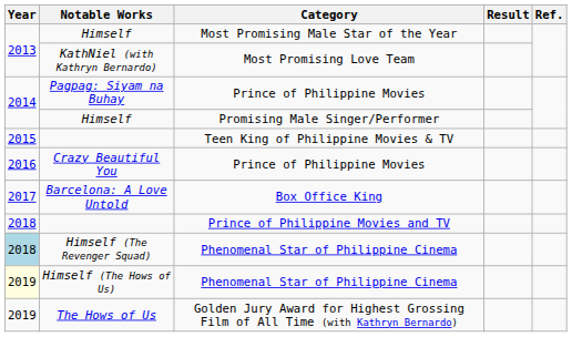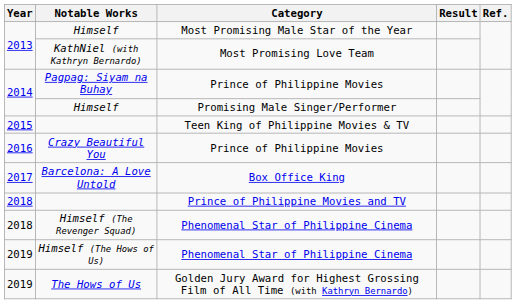Himself (The Revenger Squad) | Year: lightblue background -> no background
Himself (The Hows of Us) | Year: lightyellow background -> no background
